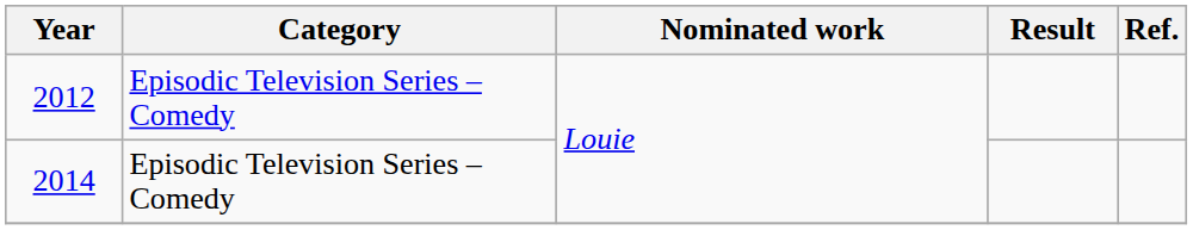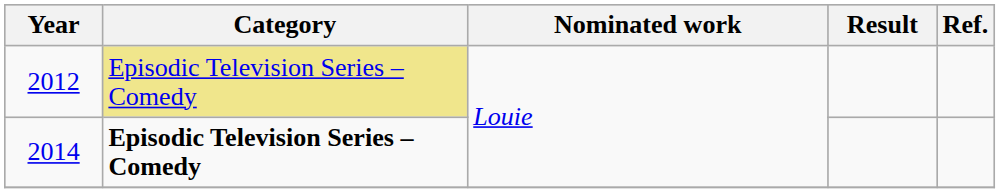2012 | Category: no background -> khaki background
2014 | Category: normal -> bold
